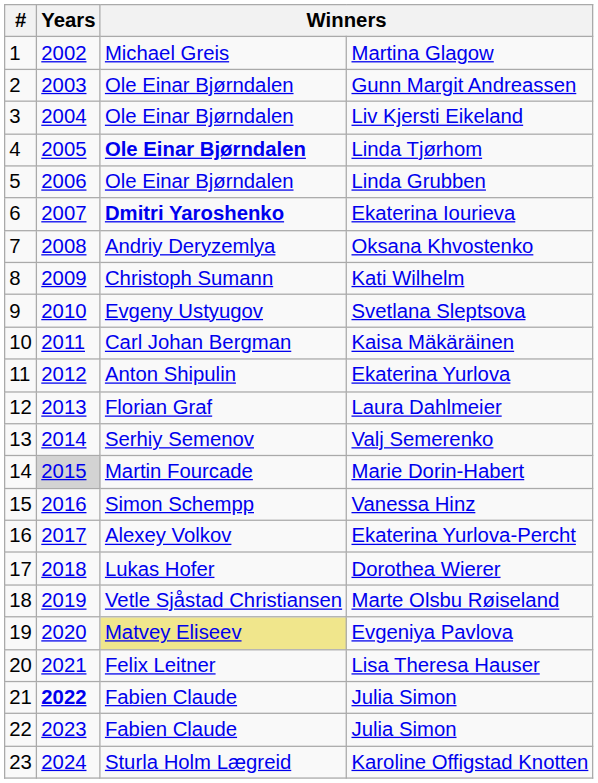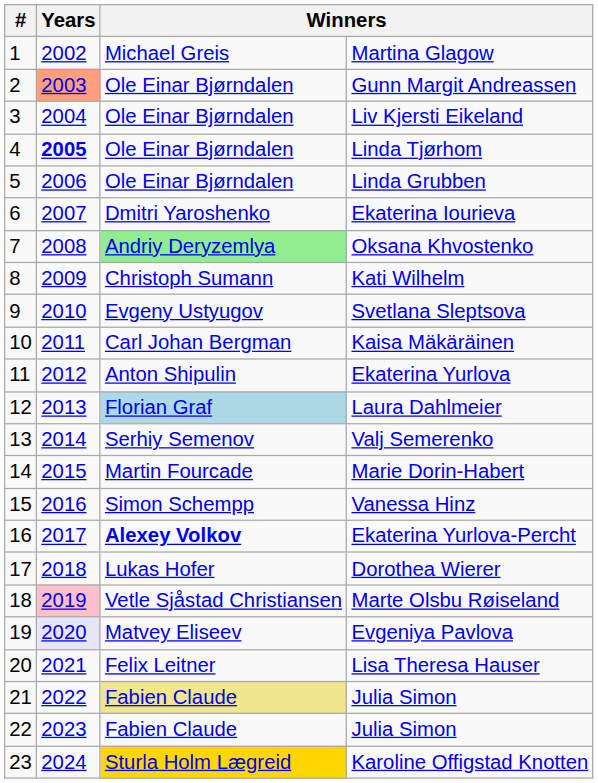Gunn Margit Andreassen | Years: no background -> lightsalmon background
Linda Tjørhom | Years: normal -> bold
Linda Tjørhom | column 3: bold -> normal
Ekaterina Iourieva | column 3: bold -> normal
Oksana Khvostenko | column 3: no background -> lightgreen background
Laura Dahlmeier | column 3: no background -> lightblue background
Marie Dorin-Habert | Years: lightgrey background -> no background
Ekaterina Yurlova-Percht | column 3: normal -> bold
Marte Olsbu Røiseland | Years: no background -> pink background
Evgeniya Pavlova | Years: no background -> lavender background
Evgeniya Pavlova | column 3: khaki background -> no background
21 / Julia Simon | Years: bold -> normal
21 / Julia Simon | column 3: no background -> khaki background
Karoline Offigstad Knotten | column 3: no background -> gold background
